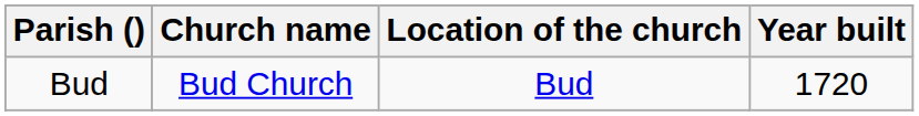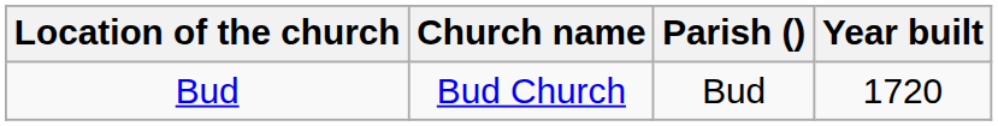columns swapped: Parish () <-> Location of the church
